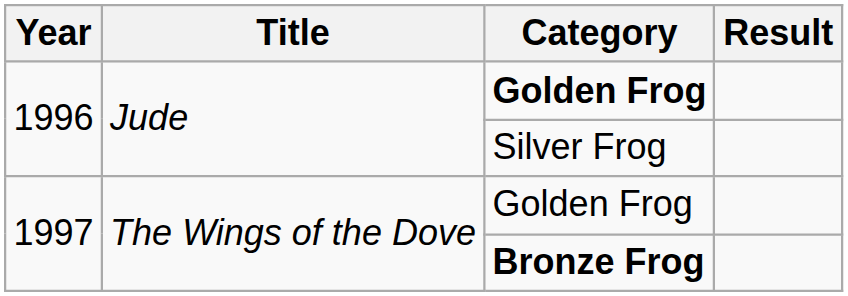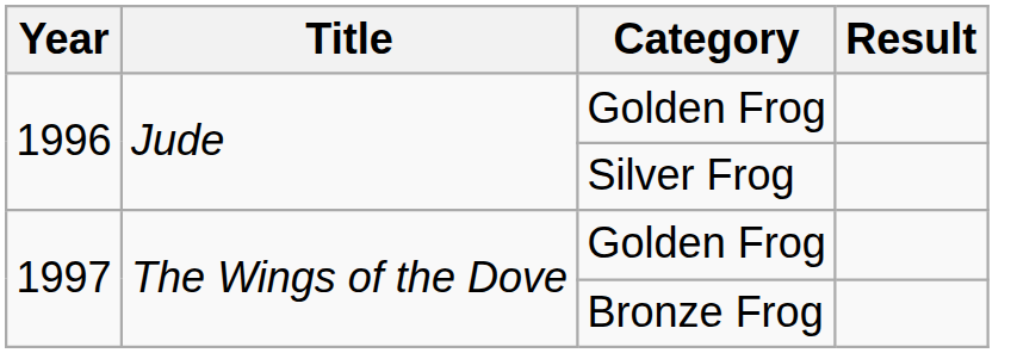1996 / Golden Frog | Category: bold -> normal
Bronze Frog | Category: bold -> normal
